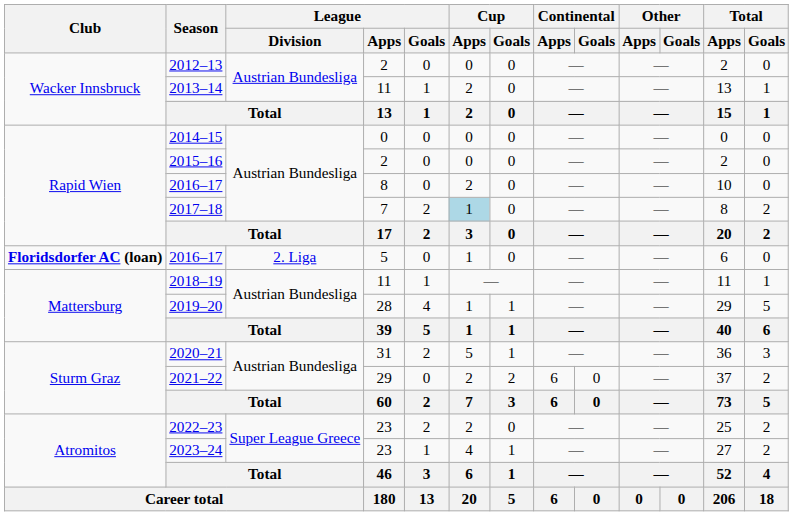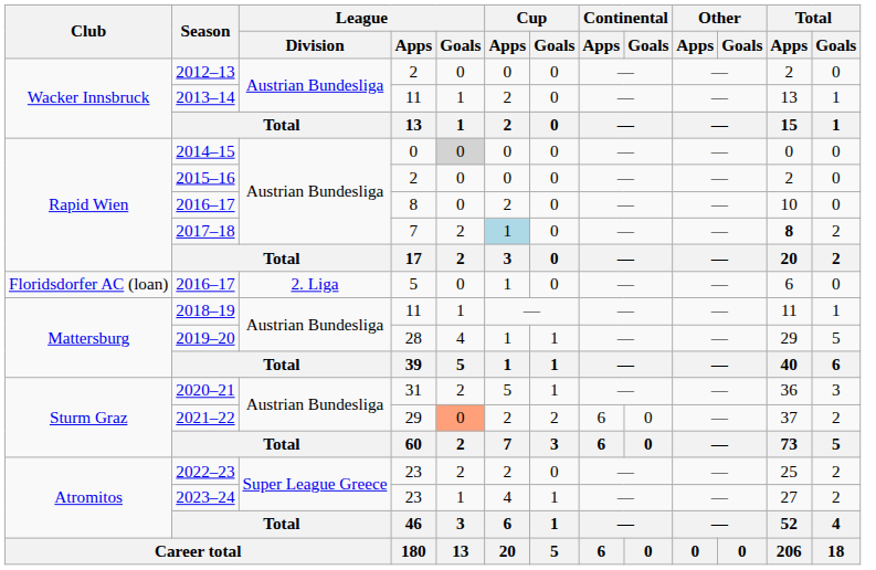2014–15 | League / Goals: no background -> lightgrey background
2017–18 | Total / Apps: normal -> bold
2016–17 / 5 | Club: bold -> normal
2021–22 | League / Goals: no background -> lightsalmon background
